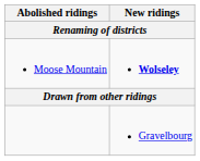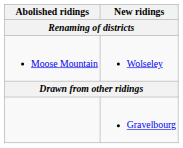Moose Mountain | New ridings: bold -> normal
